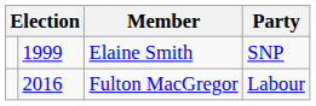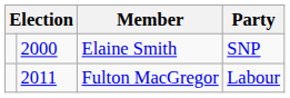Elaine Smith | column 2: 1999 -> 2000
Fulton MacGregor | column 2: 2016 -> 2011
